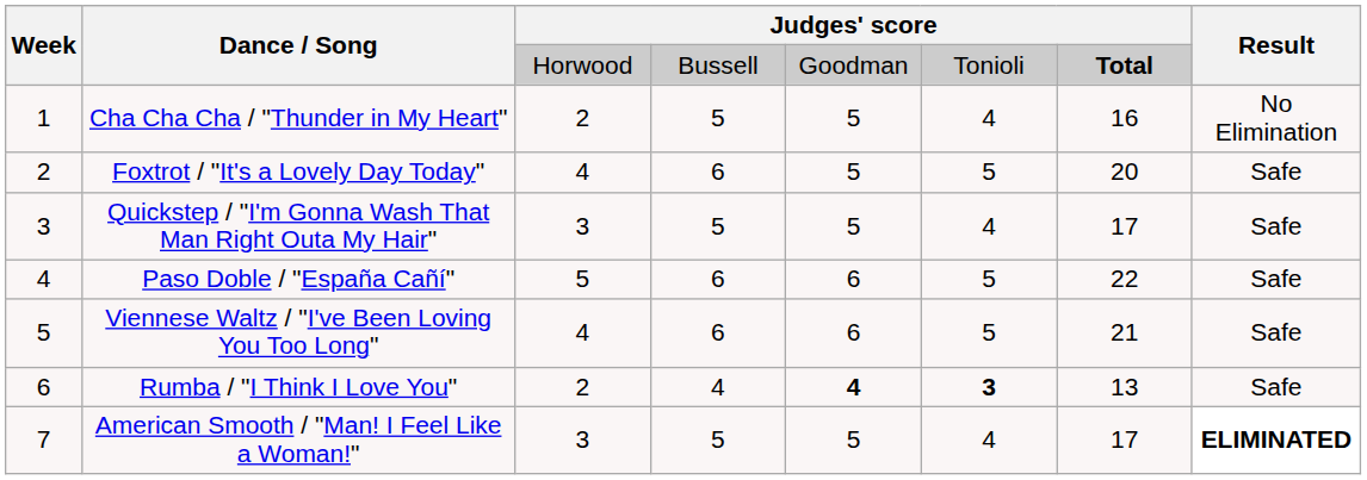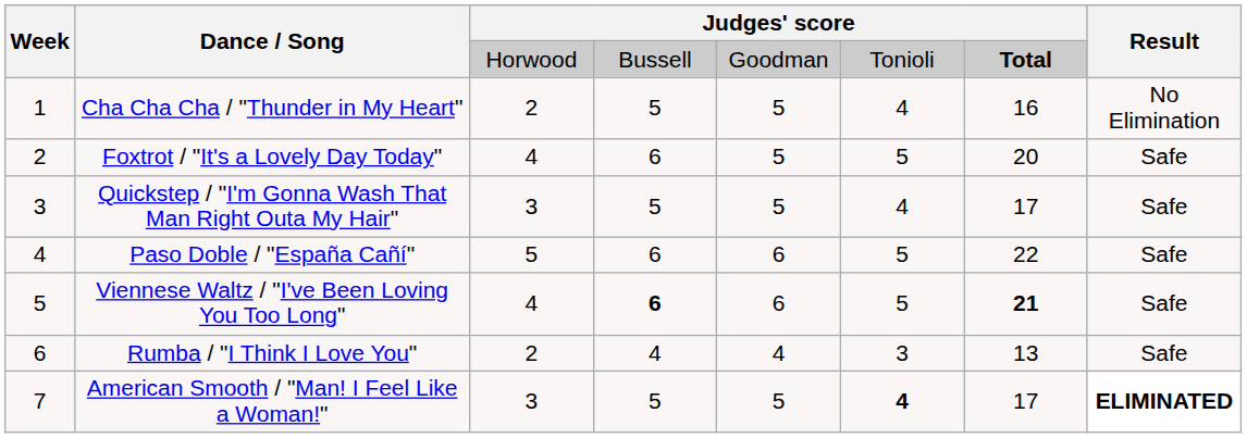Viennese Waltz / "I've Been Loving You Too Long" | column 4: normal -> bold
Viennese Waltz / "I've Been Loving You Too Long" | column 7: normal -> bold
Rumba / "I Think I Love You" | column 5: bold -> normal
Rumba / "I Think I Love You" | column 6: bold -> normal
American Smooth / "Man! I Feel Like a Woman!" | column 6: normal -> bold
